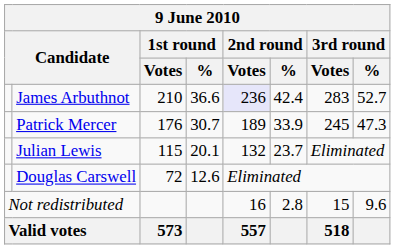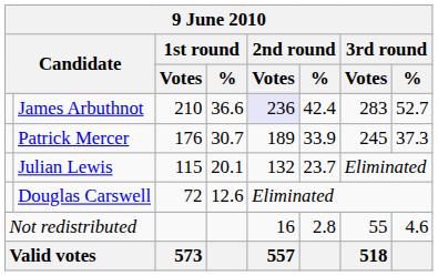Patrick Mercer | 3rd round / %: 47.3 -> 37.3
Not redistributed | 3rd round / Votes: 15 -> 55
Not redistributed | 3rd round / %: 9.6 -> 4.6
